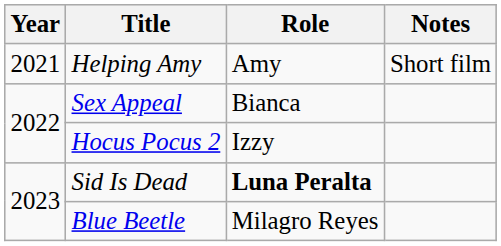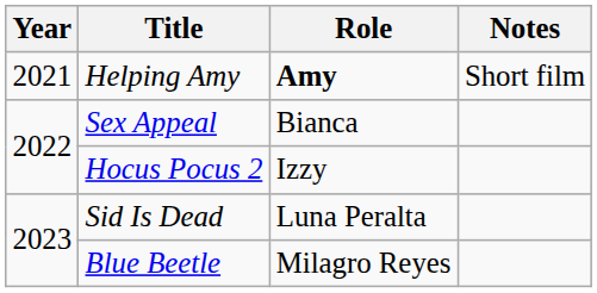Helping Amy | Role: normal -> bold
Sid Is Dead | Role: bold -> normal
